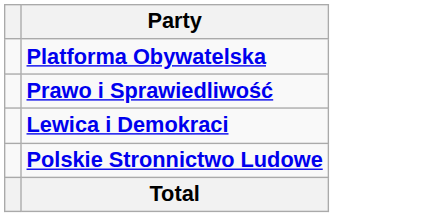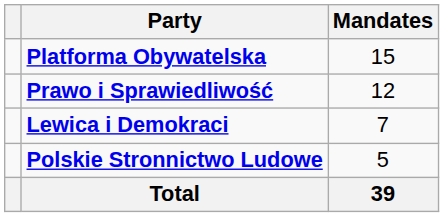+ column: Mandates | 15 | 12 | 7 | 5 | 39
